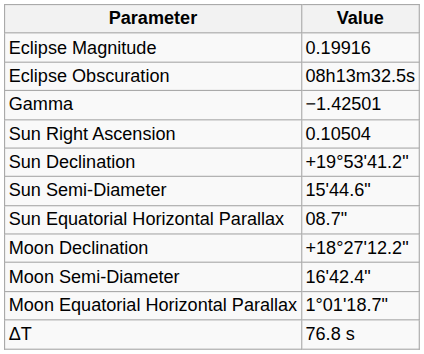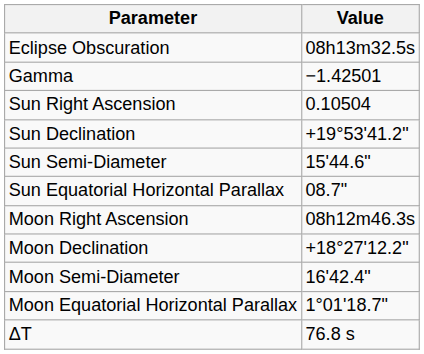- row: Eclipse Magnitude | 0.19916
+ row: Moon Right Ascension | 08h12m46.3s
